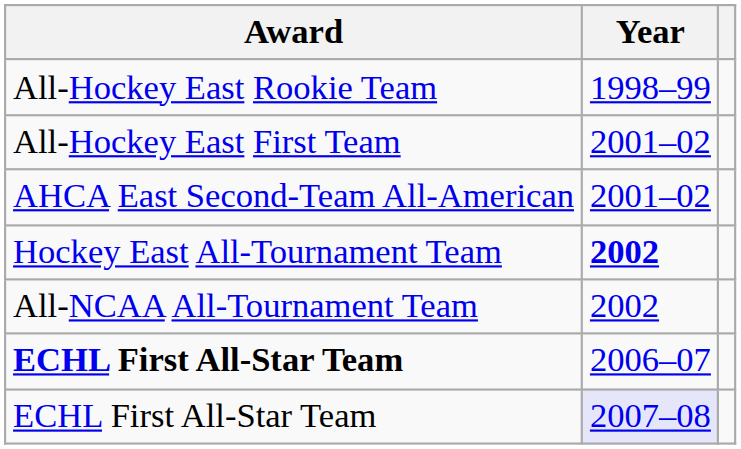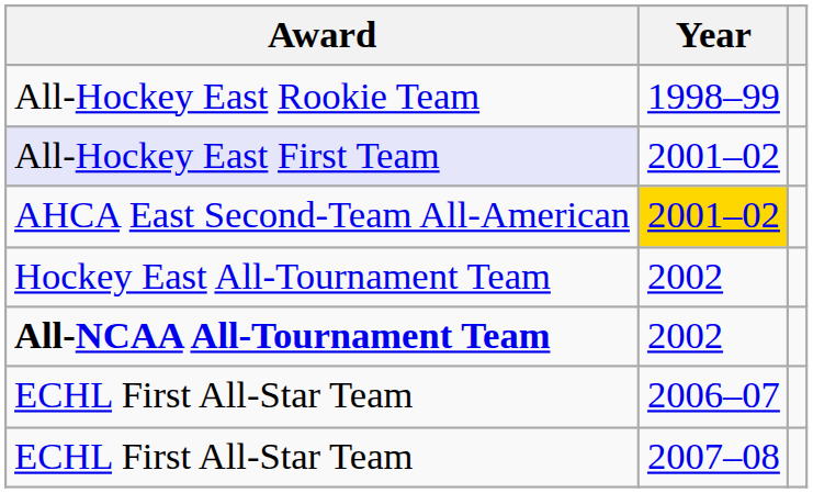row 3 | Award: no background -> lavender background
row 4 | Year: no background -> gold background
row 5 | Year: bold -> normal
row 6 | Award: normal -> bold
row 7 | Award: bold -> normal
row 8 | Year: lavender background -> no background
